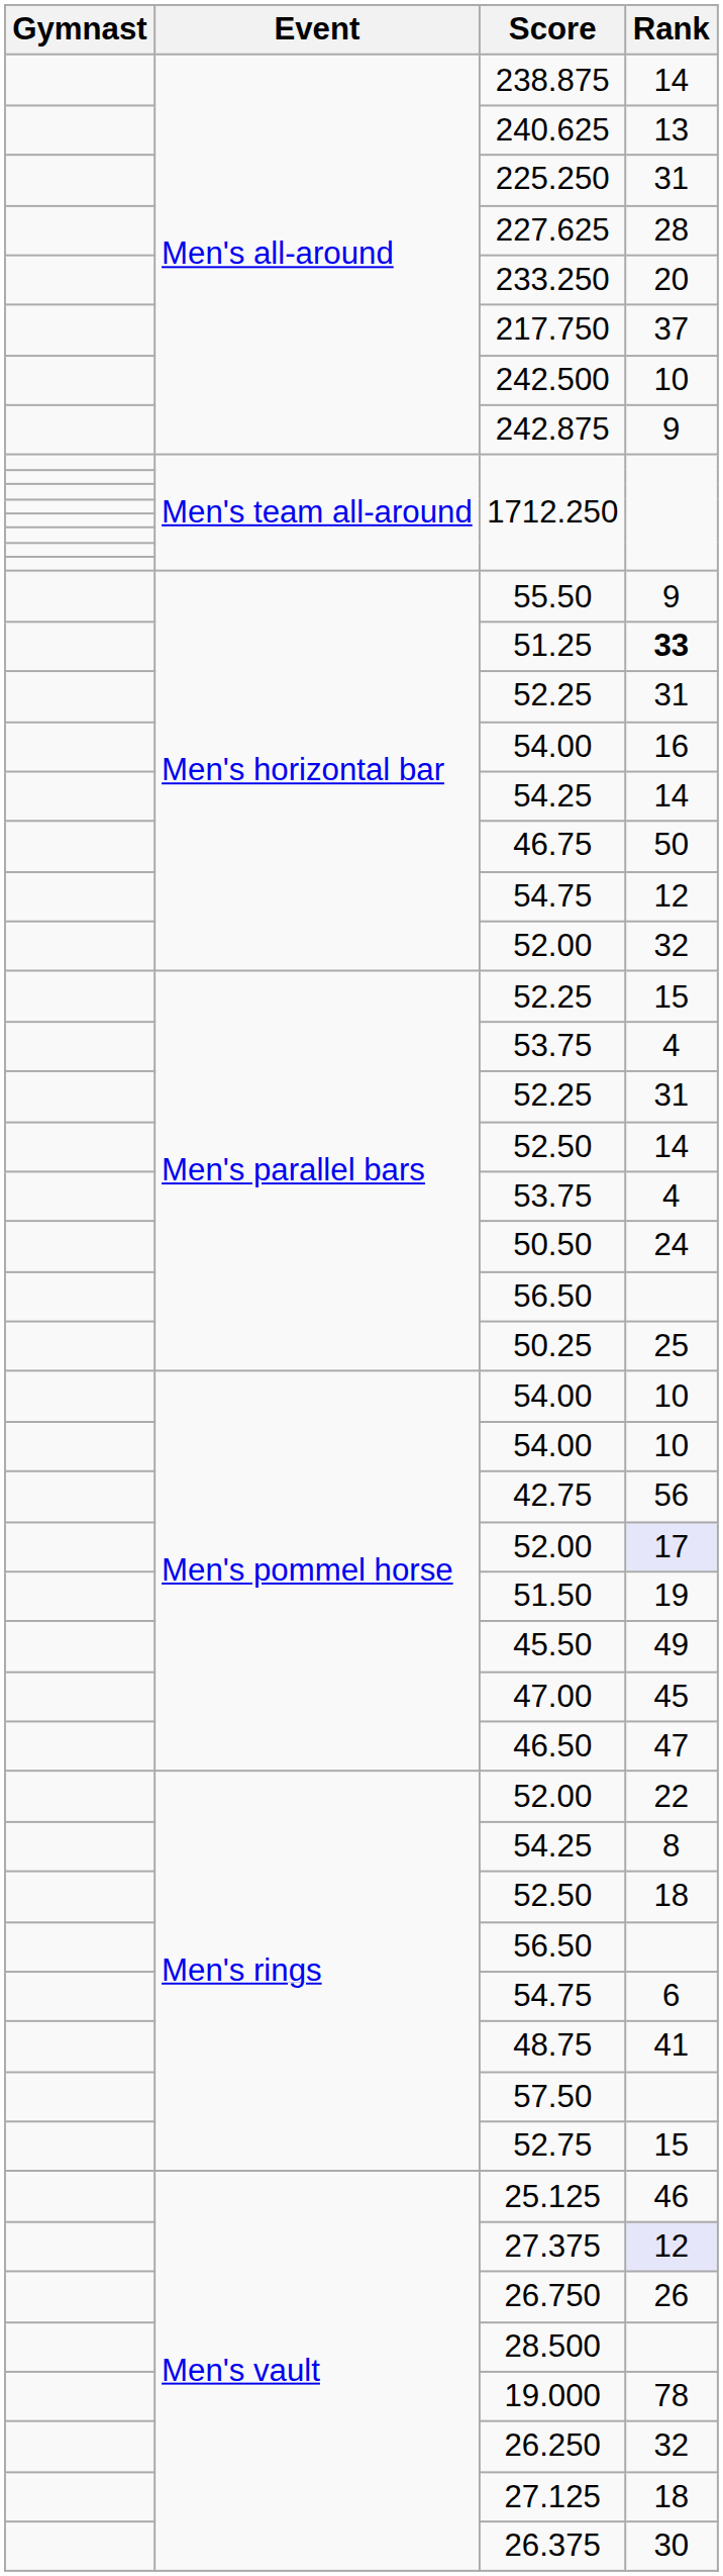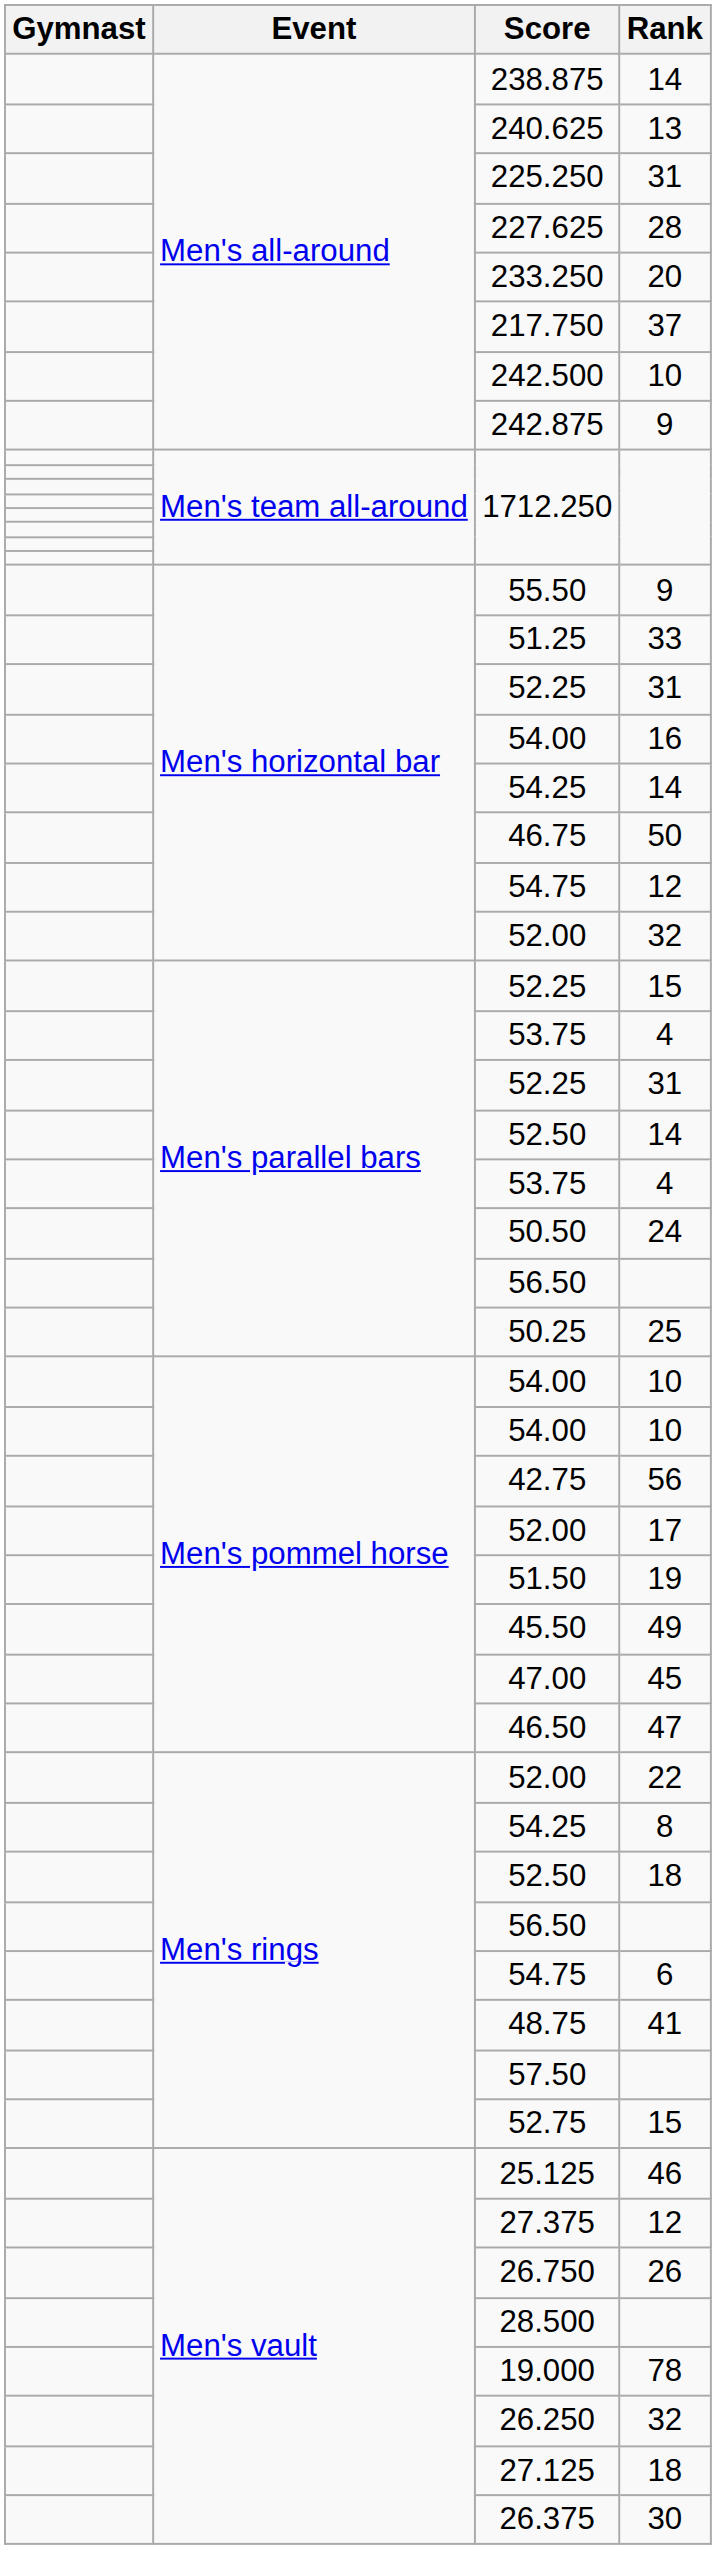51.25 | Rank: bold -> normal
Men's pommel horse / 52.00 | Rank: lavender background -> no background
27.375 | Rank: lavender background -> no background
